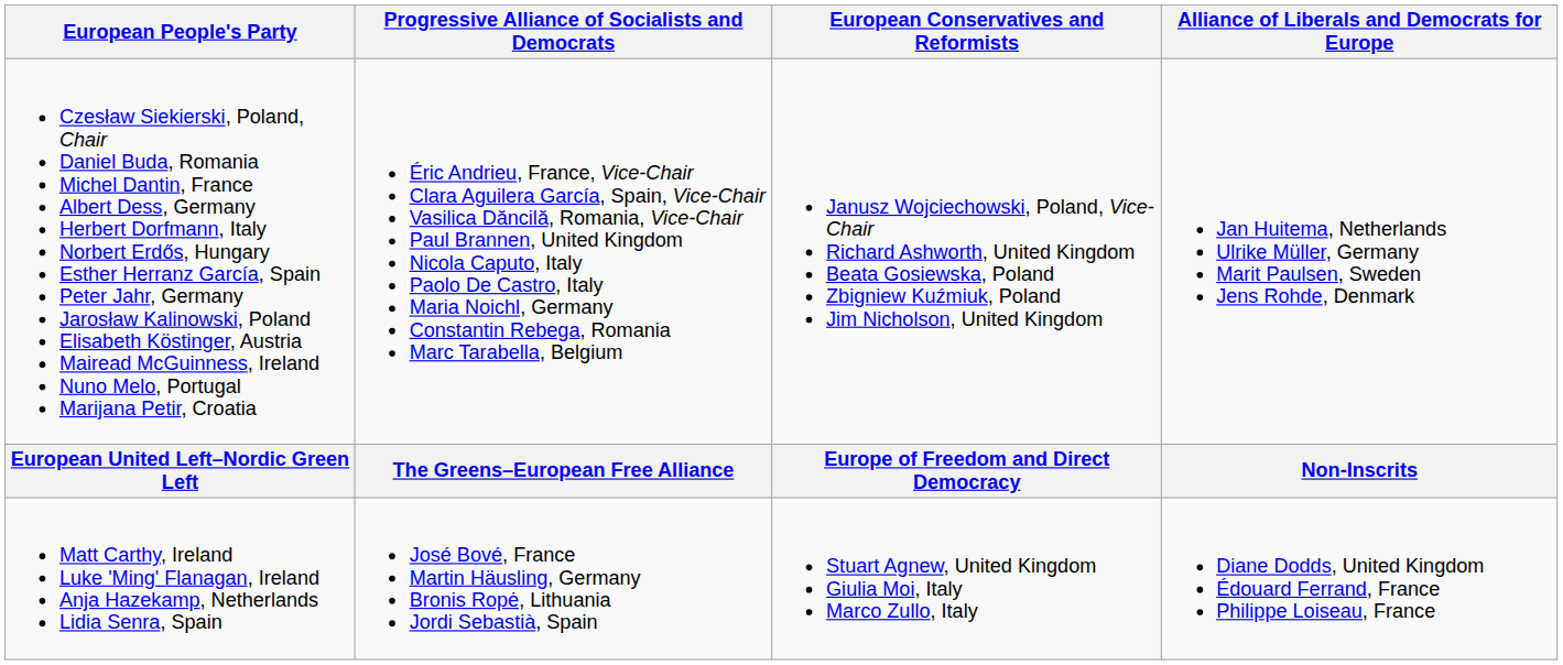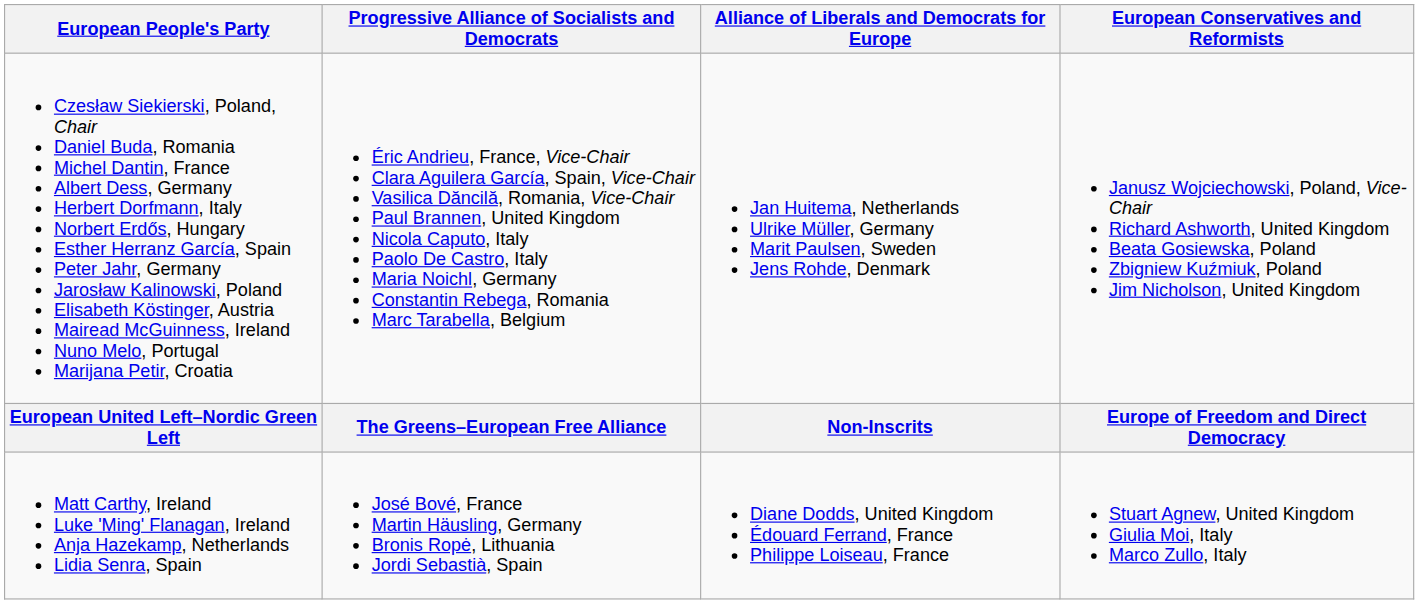columns swapped: European Conservatives and Reformists <-> Alliance of Liberals and Democrats for Europe
